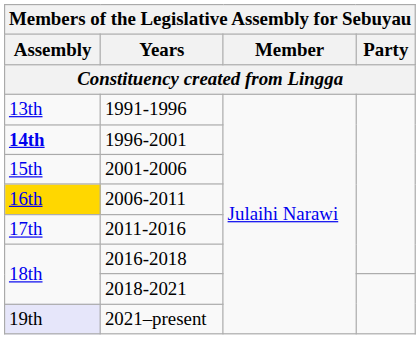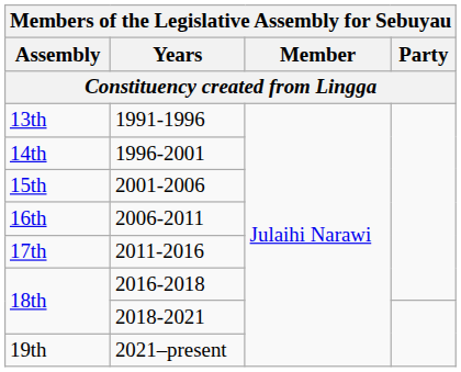1996-2001 | Assembly: bold -> normal
2006-2011 | Assembly: gold background -> no background
2021–present | Assembly: lavender background -> no background
